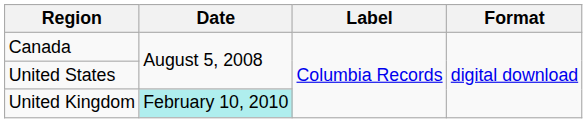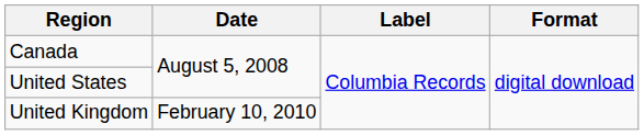United Kingdom | Date: paleturquoise background -> no background
